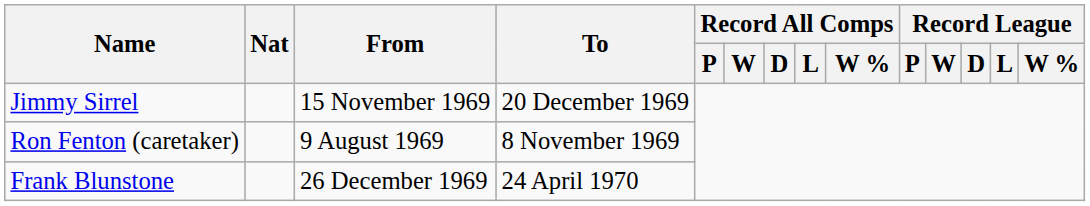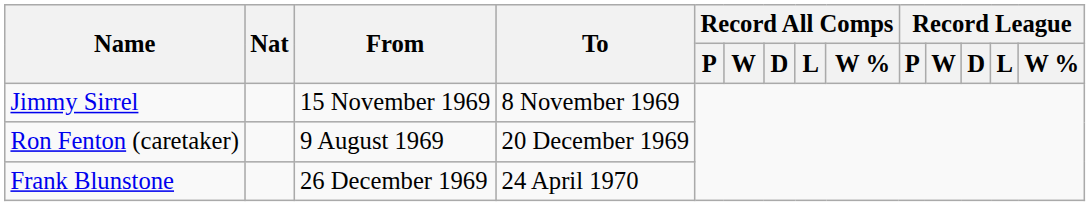Jimmy Sirrel | To: 20 December 1969 -> 8 November 1969
Ron Fenton (caretaker) | To: 8 November 1969 -> 20 December 1969
